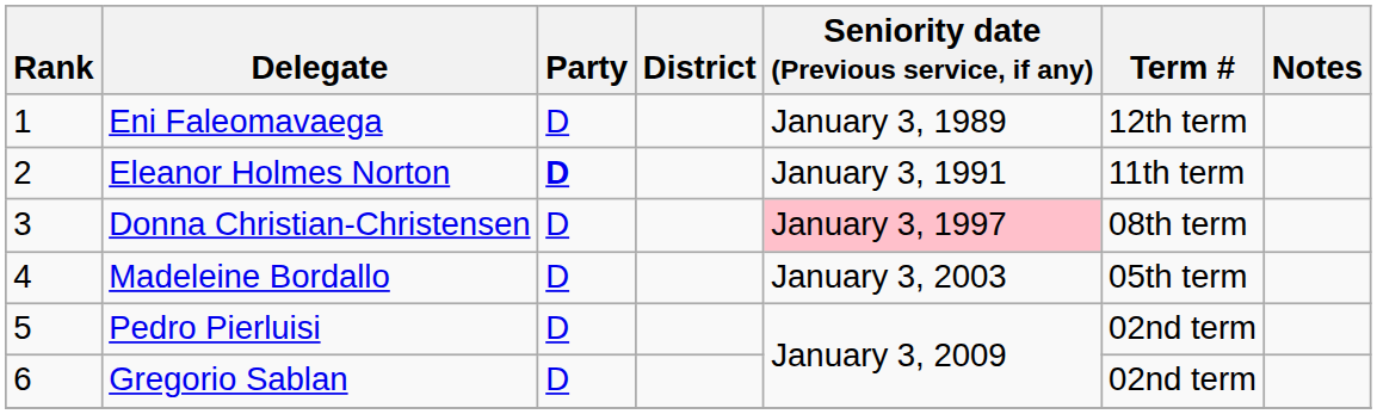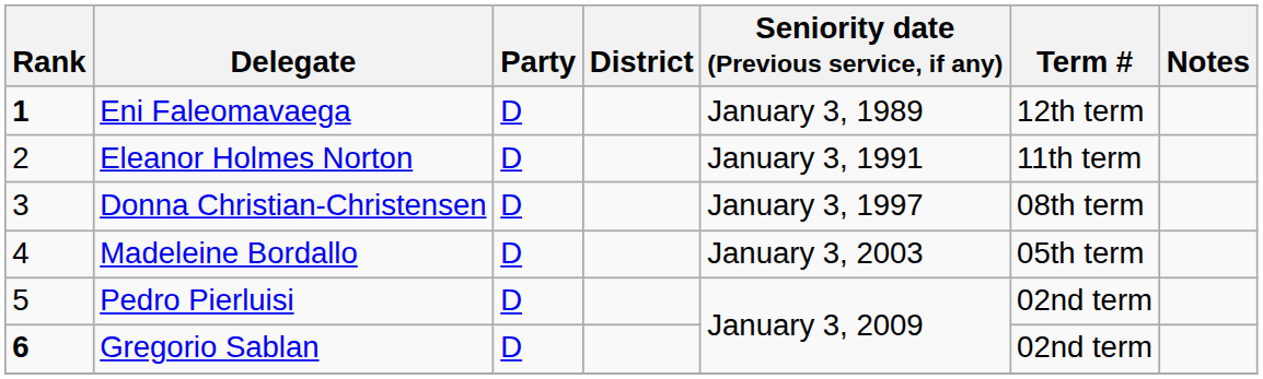Eni Faleomavaega | Rank: normal -> bold
Eleanor Holmes Norton | Party: bold -> normal
Donna Christian-Christensen | Seniority date (Previous service, if any): pink background -> no background
Gregorio Sablan | Rank: normal -> bold
